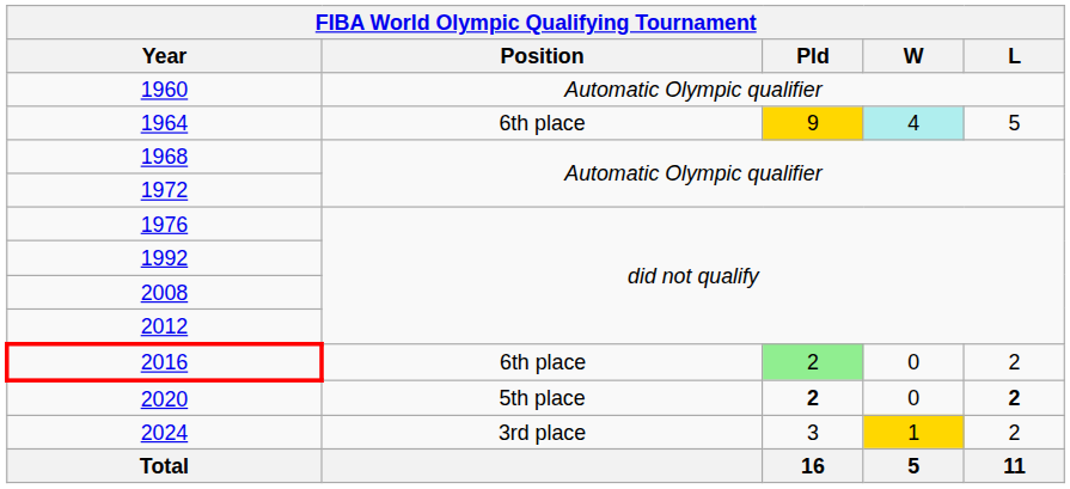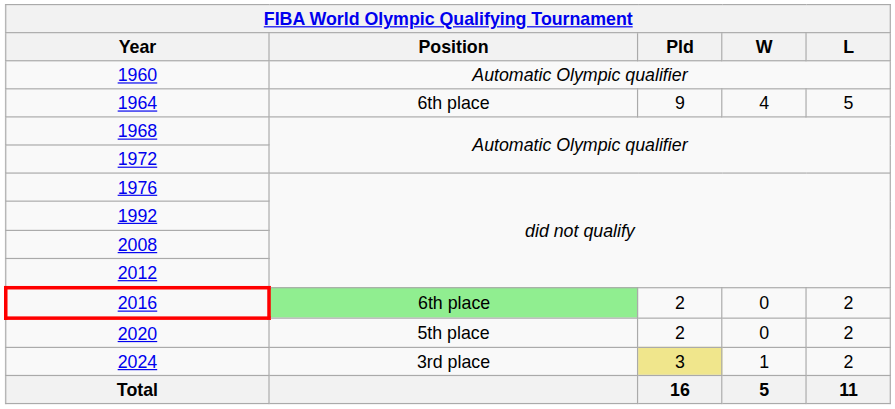1964 | Pld: gold background -> no background
1964 | W: paleturquoise background -> no background
2016 | Position: no background -> lightgreen background
2016 | Pld: lightgreen background -> no background
2020 | Pld: bold -> normal
2020 | L: bold -> normal
2024 | Pld: no background -> khaki background
2024 | W: gold background -> no background
